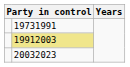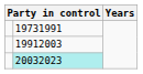19912003 | column 2: khaki background -> no background
20032023 | column 2: no background -> paleturquoise background
